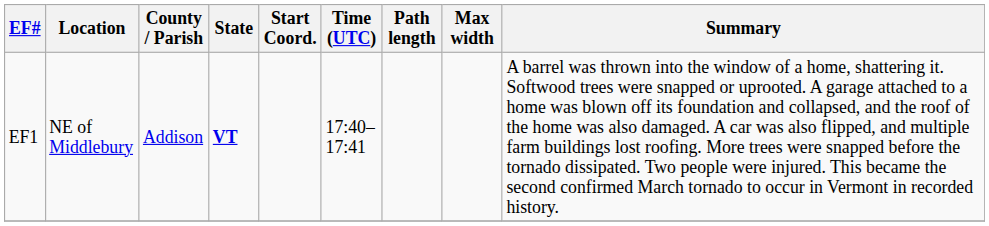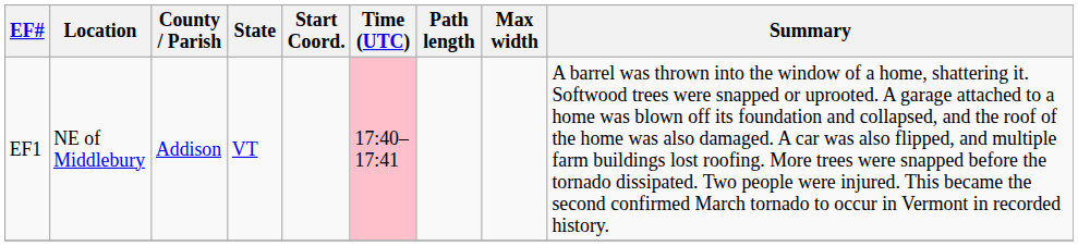EF1 | State: bold -> normal
EF1 | Time (UTC): no background -> pink background
